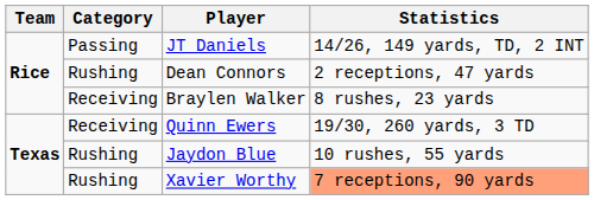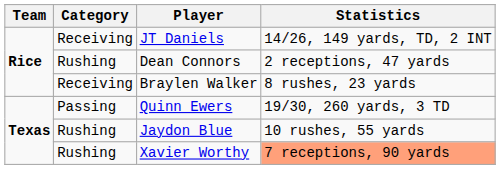JT Daniels | Category: Passing -> Receiving
Quinn Ewers | Category: Receiving -> Passing
